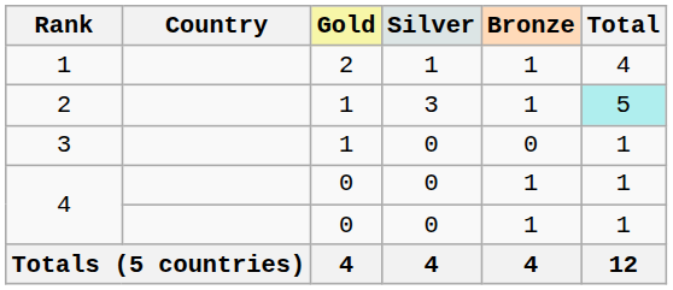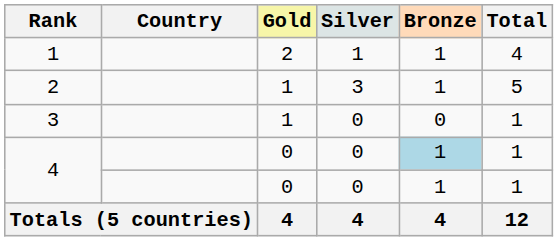row 3 | Total: paleturquoise background -> no background
row 5 | Bronze: no background -> lightblue background
